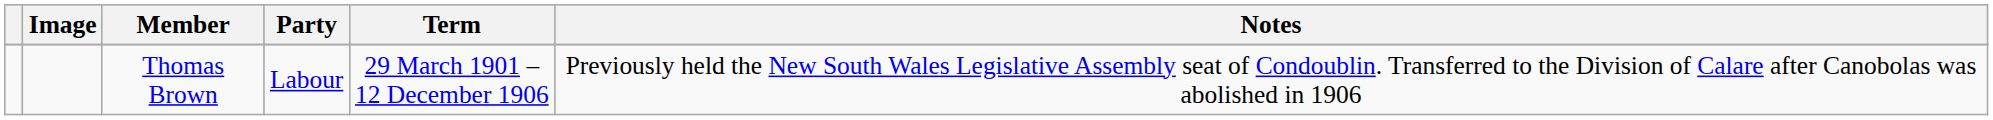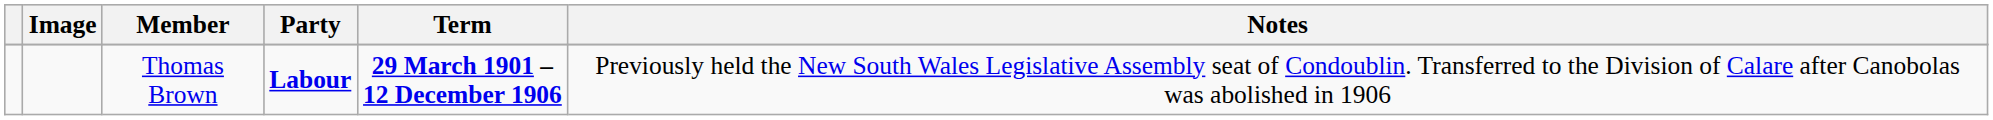Thomas Brown | Party: normal -> bold
Thomas Brown | Term: normal -> bold
